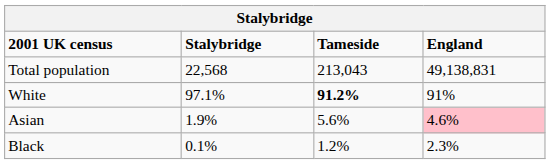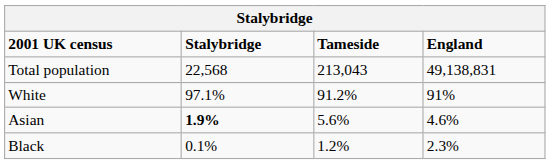White | Tameside: bold -> normal
Asian | Stalybridge: normal -> bold
Asian | England: pink background -> no background
